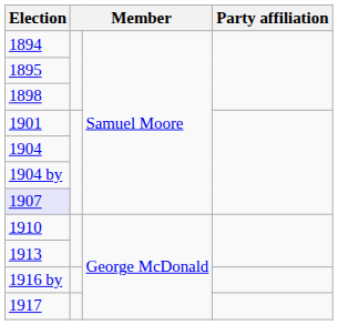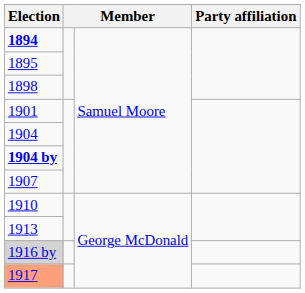1894 | Election: normal -> bold
1904 by | Election: normal -> bold
1907 | Election: lavender background -> no background
1916 by | Election: no background -> lightgrey background
1917 | Election: no background -> lightsalmon background
